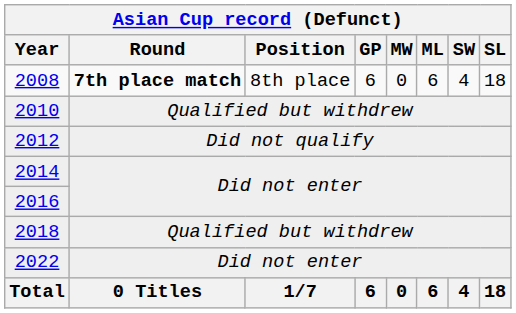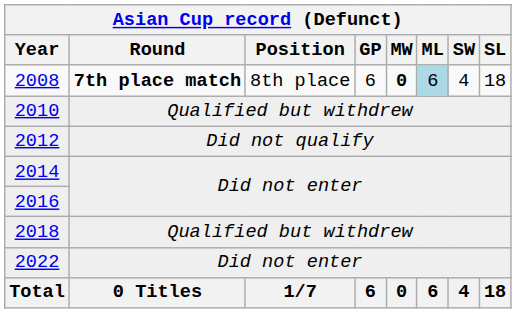2008 | Asian Cup record (Defunct) / MW: normal -> bold
2008 | Asian Cup record (Defunct) / ML: no background -> lightblue background
